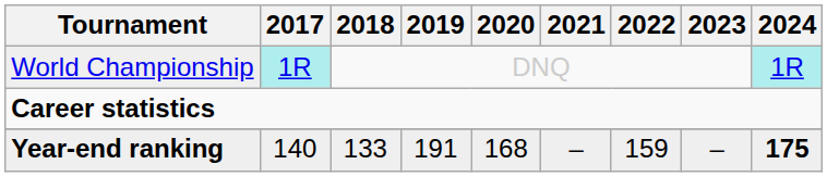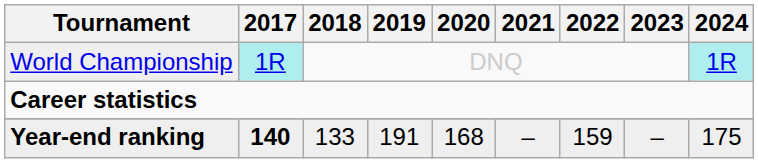Year-end ranking | 2017: normal -> bold
Year-end ranking | 2024: bold -> normal
